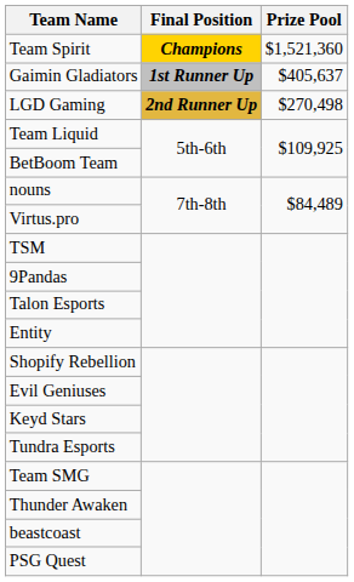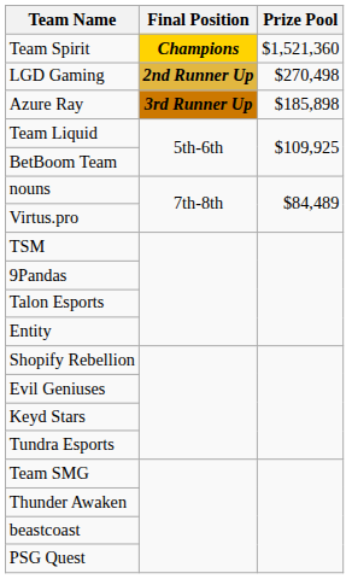- row: Gaimin Gladiators | 1st Runner Up | $405,637
+ row: Azure Ray | 3rd Runner Up | $185,898
